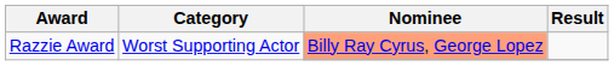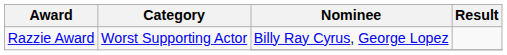row 2 | Nominee: lightsalmon background -> no background
